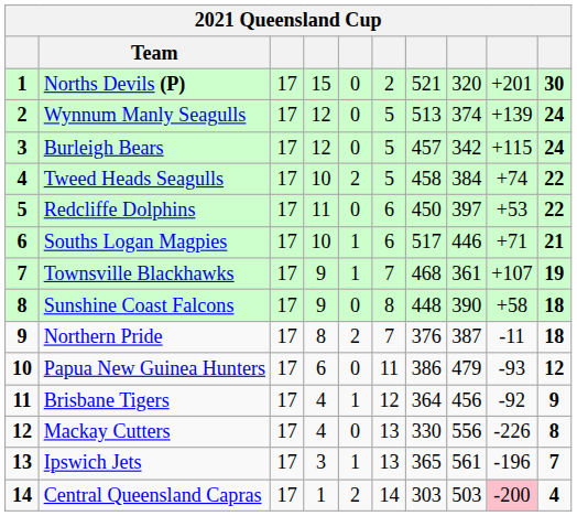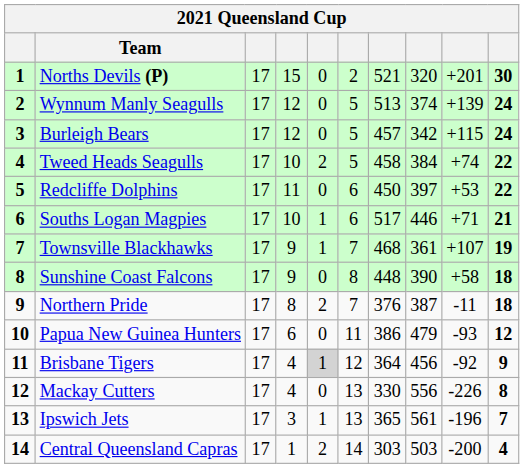Brisbane Tigers | column 5: no background -> lightgrey background
Central Queensland Capras | column 9: pink background -> no background
